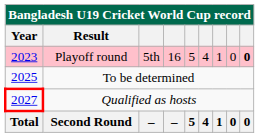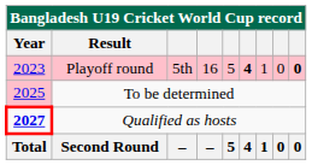Playoff round | column 6: normal -> bold
To be determined | Year: no background -> pink background
Qualified as hosts | Year: normal -> bold
